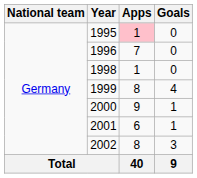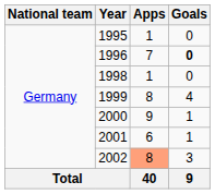1995 | Apps: pink background -> no background
1996 | Goals: normal -> bold
2002 | Apps: no background -> lightsalmon background
